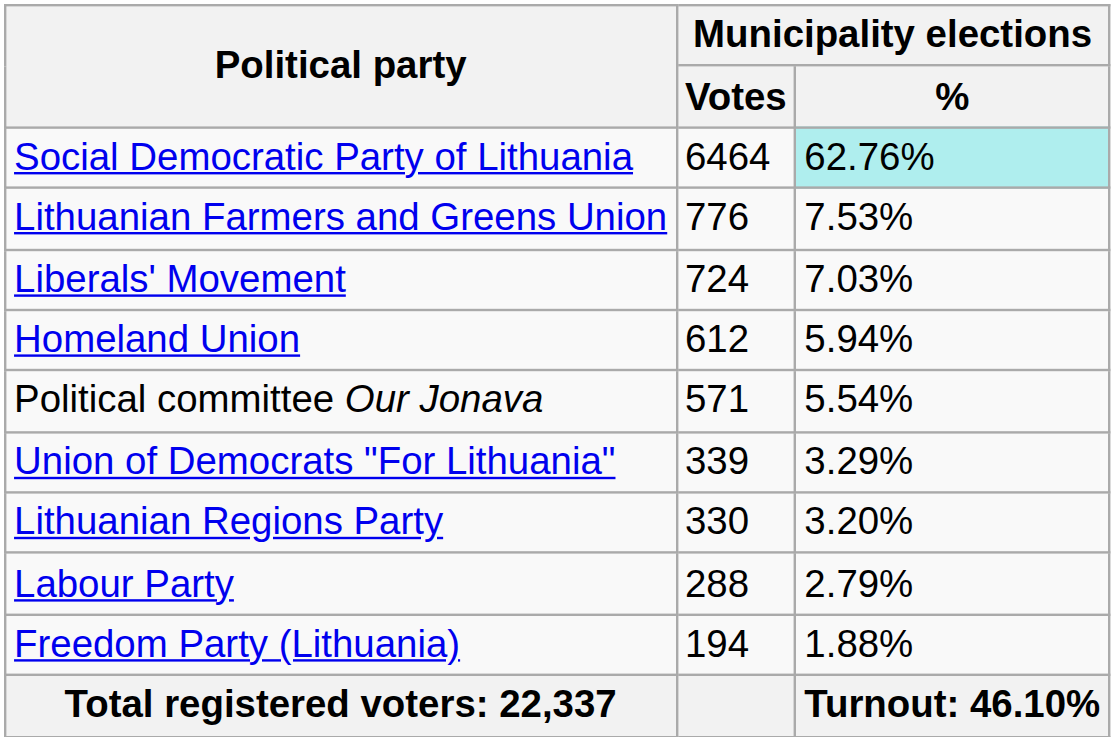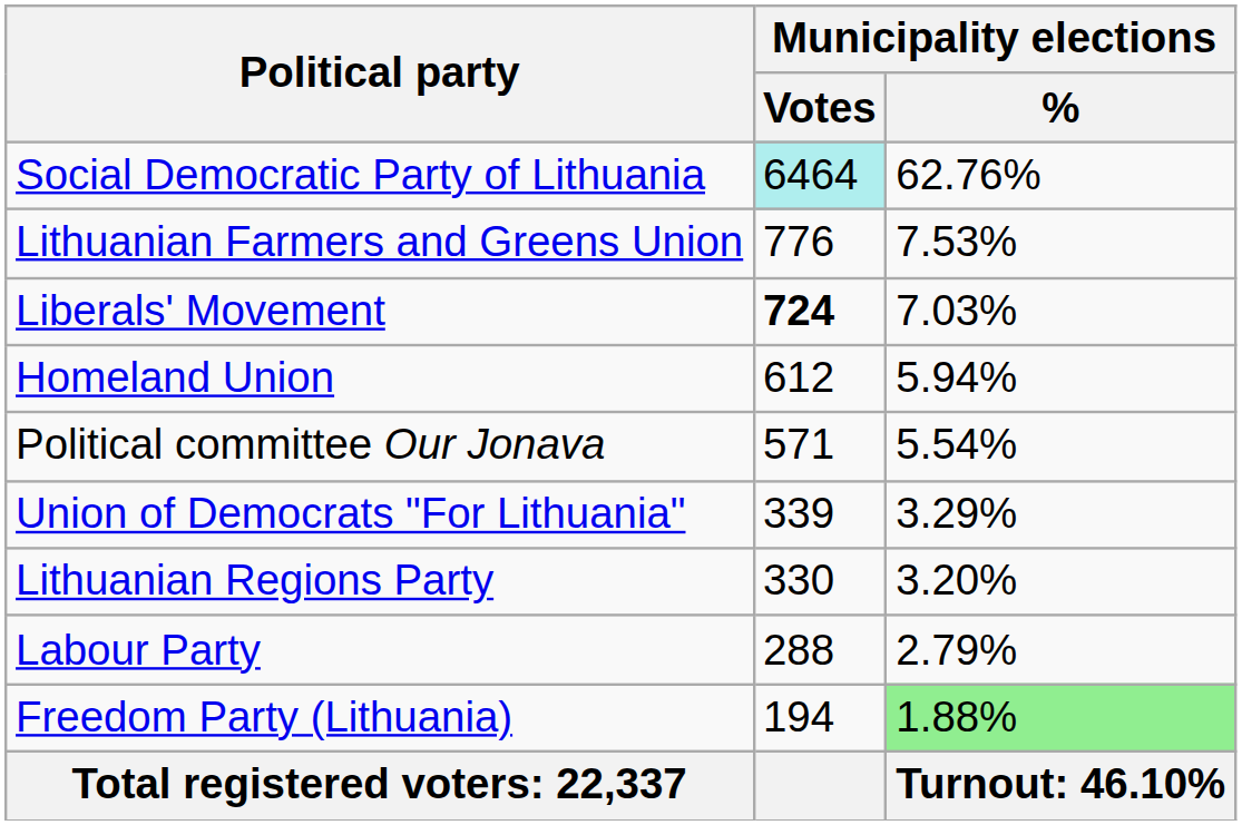Social Democratic Party of Lithuania | Municipality elections / Votes: no background -> paleturquoise background
Social Democratic Party of Lithuania | Municipality elections / %: paleturquoise background -> no background
Liberals' Movement | Municipality elections / Votes: normal -> bold
Freedom Party (Lithuania) | Municipality elections / %: no background -> lightgreen background
